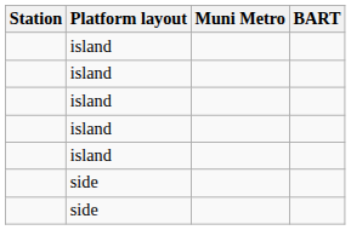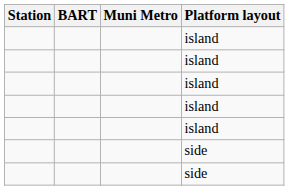columns swapped: Platform layout <-> BART
